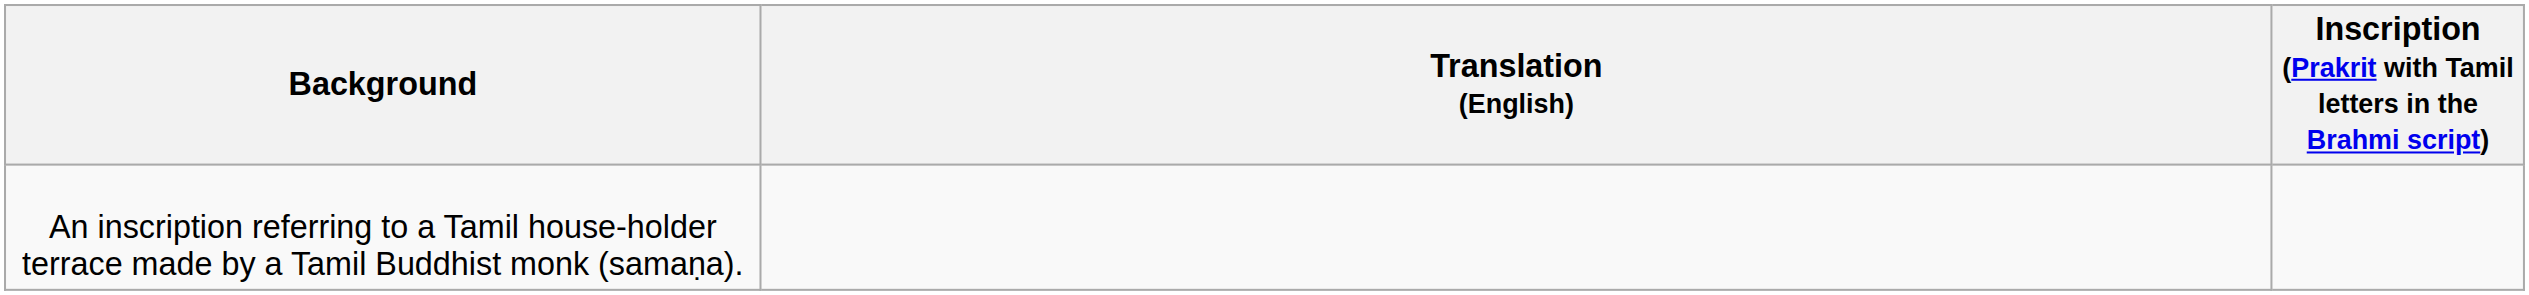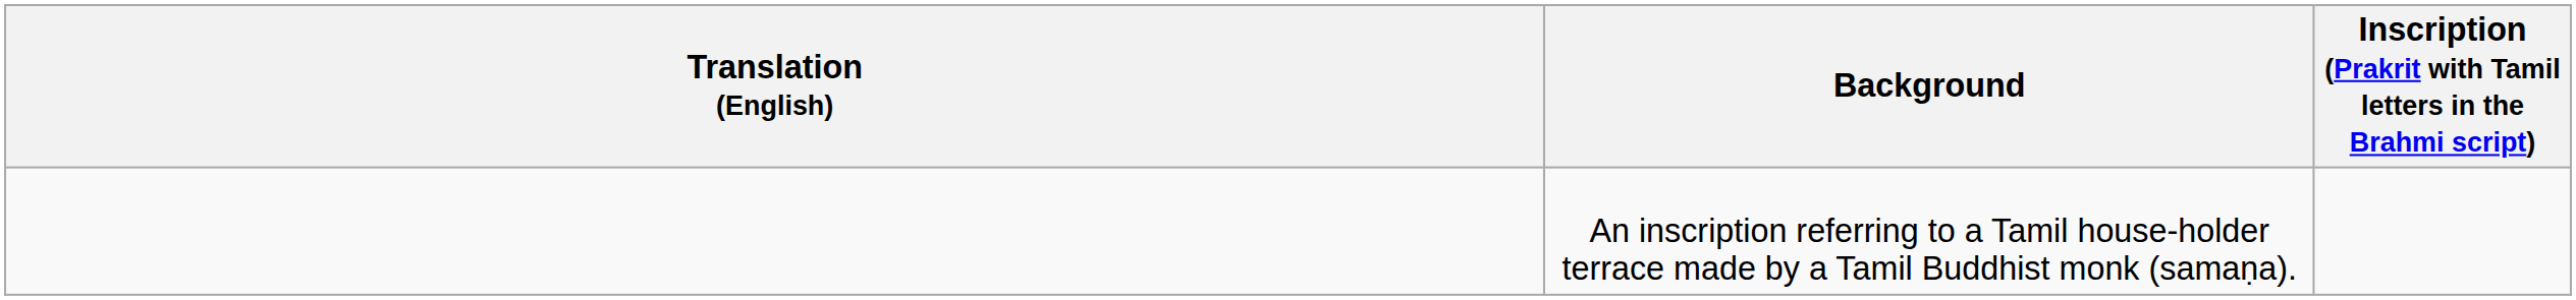columns swapped: Background <-> Translation (English)
